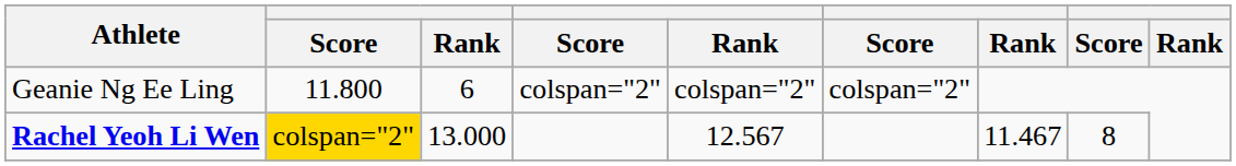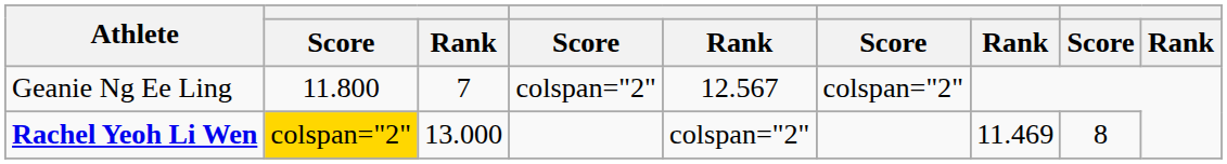Geanie Ng Ee Ling | column 3: 6 -> 7
Geanie Ng Ee Ling | column 5: colspan="2" -> 12.567
Rachel Yeoh Li Wen | column 5: 12.567 -> colspan="2"
Rachel Yeoh Li Wen | column 7: 11.467 -> 11.469
